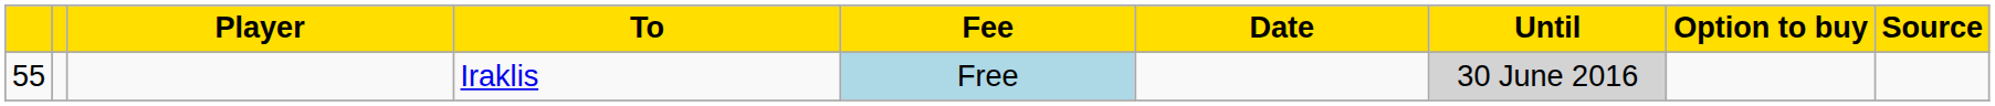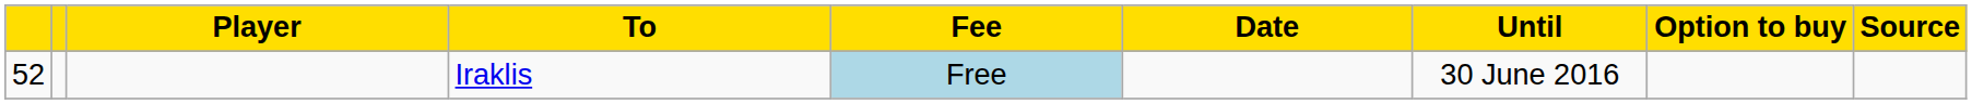Iraklis | column 1: 55 -> 52
Iraklis | Until: lightgrey background -> no background
